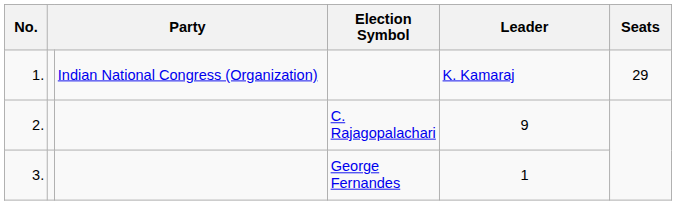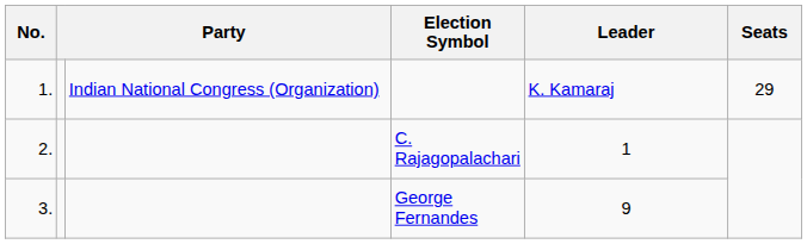C. Rajagopalachari | Leader: 9 -> 1
George Fernandes | Leader: 1 -> 9
